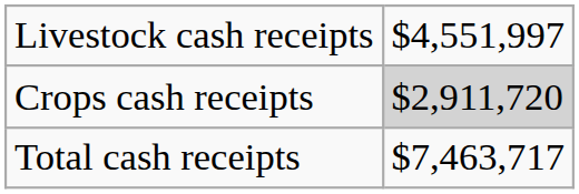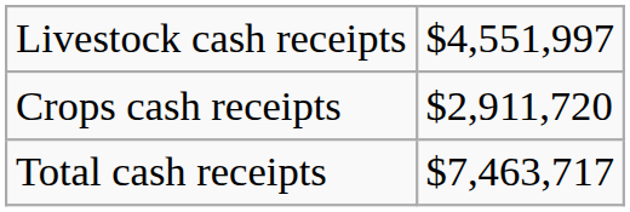Crops cash receipts | column 2: lightgrey background -> no background
